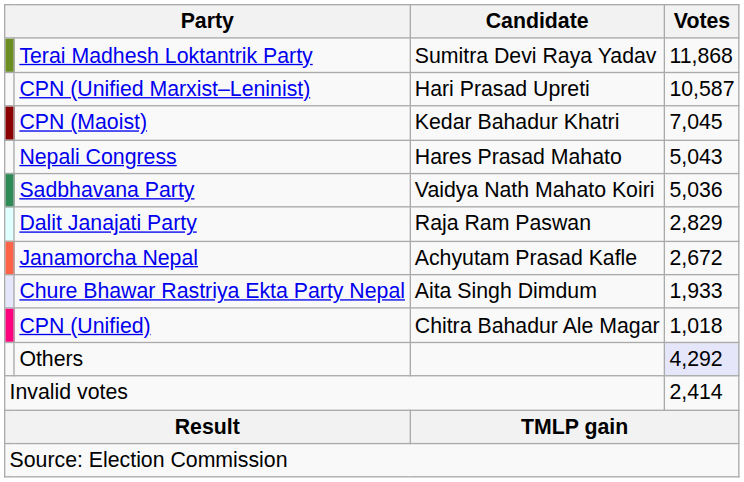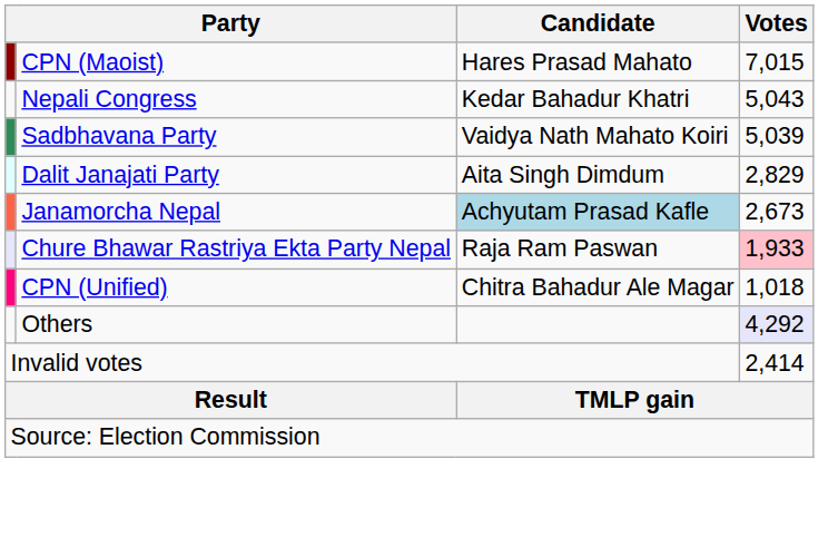- row: Terai Madhesh Loktantrik Party | Sumitra Devi Raya Yadav | 11,868
- row: CPN (Unified Marxist–Leninist) | Hari Prasad Upreti | 10,587
CPN (Maoist) | Candidate: Kedar Bahadur Khatri -> Hares Prasad Mahato
CPN (Maoist) | Votes: 7,045 -> 7,015
Nepali Congress | Candidate: Hares Prasad Mahato -> Kedar Bahadur Khatri
Sadbhavana Party | Votes: 5,036 -> 5,039
Dalit Janajati Party | Candidate: Raja Ram Paswan -> Aita Singh Dimdum
Janamorcha Nepal | Candidate: no background -> lightblue background
Janamorcha Nepal | Votes: 2,672 -> 2,673
Chure Bhawar Rastriya Ekta Party Nepal | Candidate: Aita Singh Dimdum -> Raja Ram Paswan
Chure Bhawar Rastriya Ekta Party Nepal | Votes: no background -> pink background
